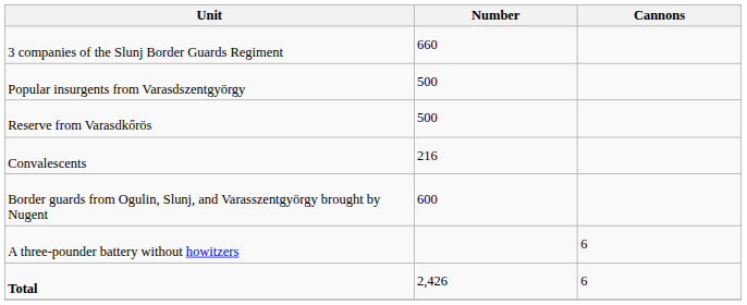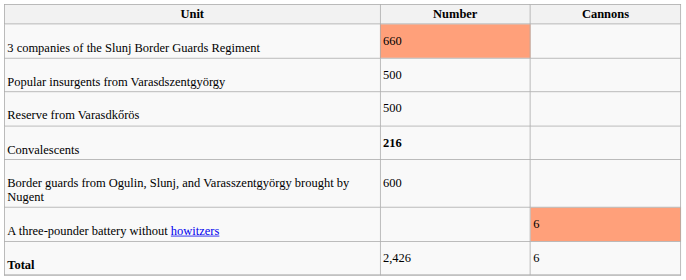3 companies of the Slunj Border Guards Regiment | Number: no background -> lightsalmon background
Convalescents | Number: normal -> bold
A three-pounder battery without howitzers | Cannons: no background -> lightsalmon background
